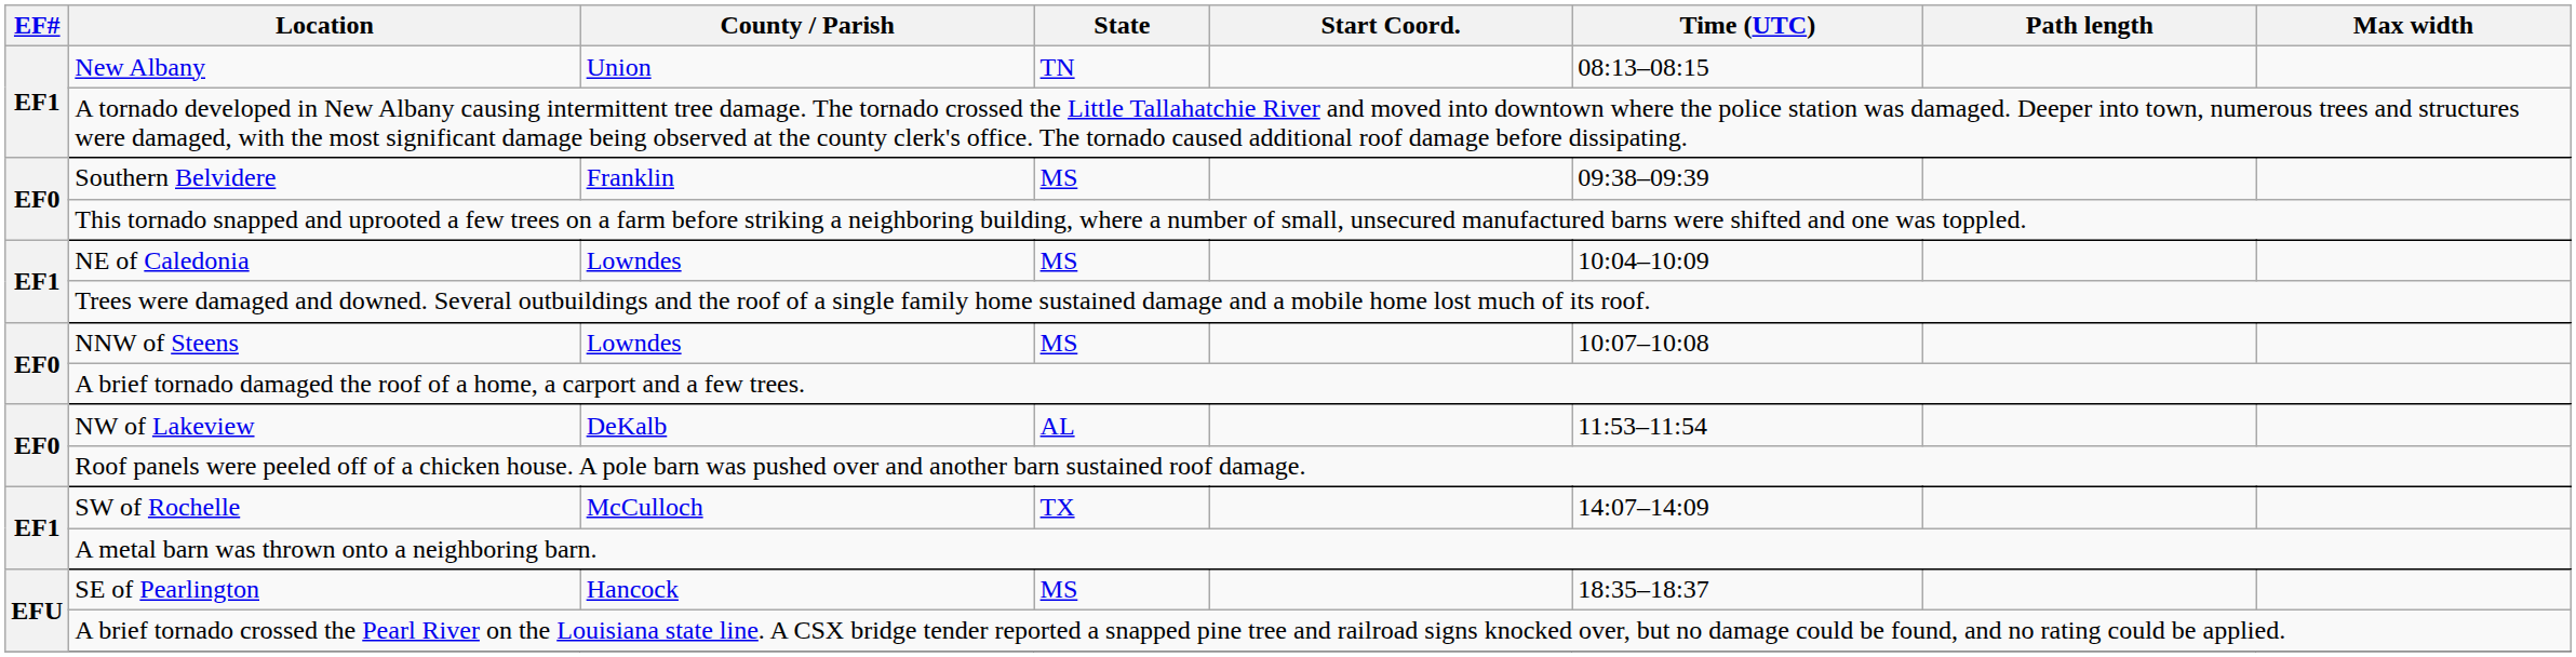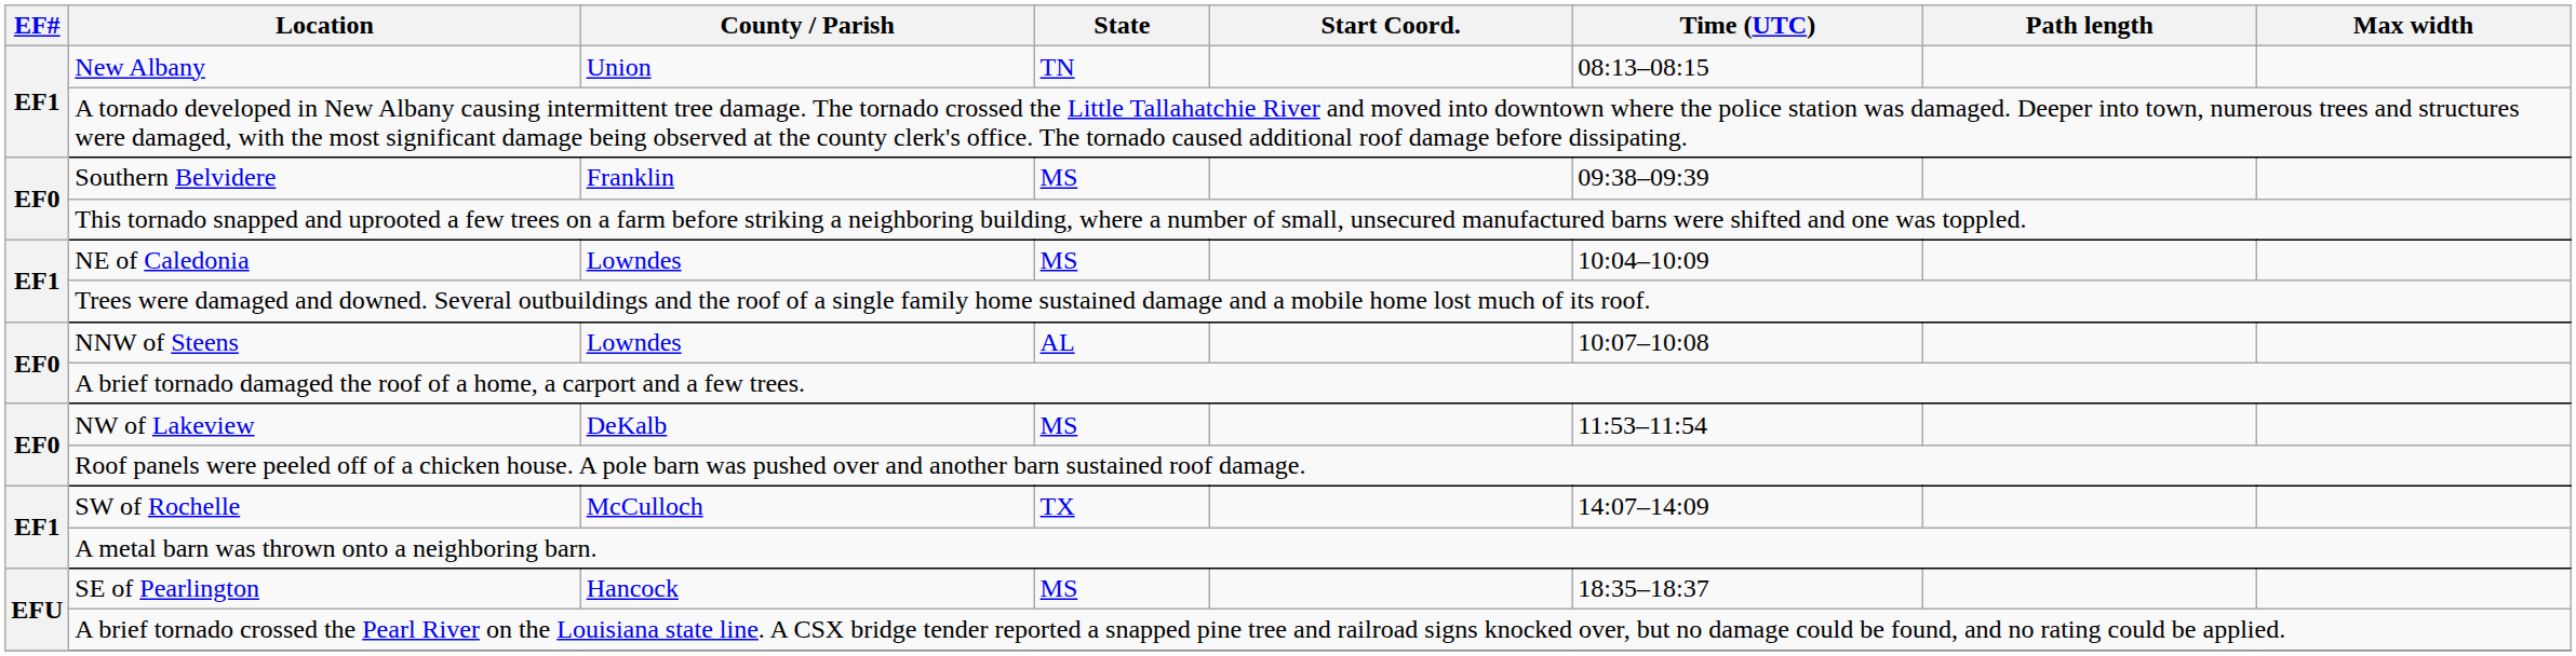NNW of Steens | State: MS -> AL
NW of Lakeview | State: AL -> MS
